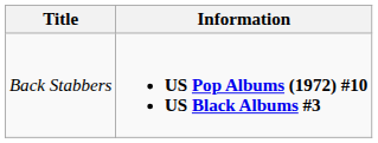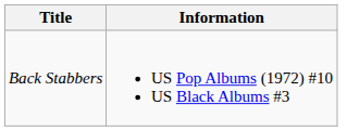Back Stabbers | Information: bold -> normal
